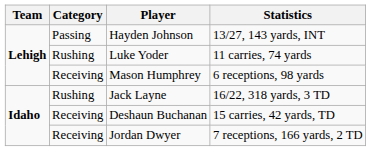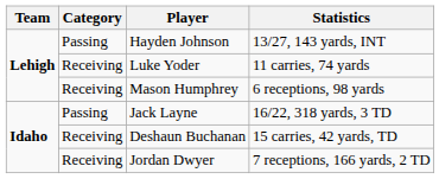Luke Yoder | Category: Rushing -> Receiving
Jack Layne | Category: Rushing -> Passing
